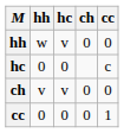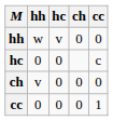row 4 | hc: v -> 0
